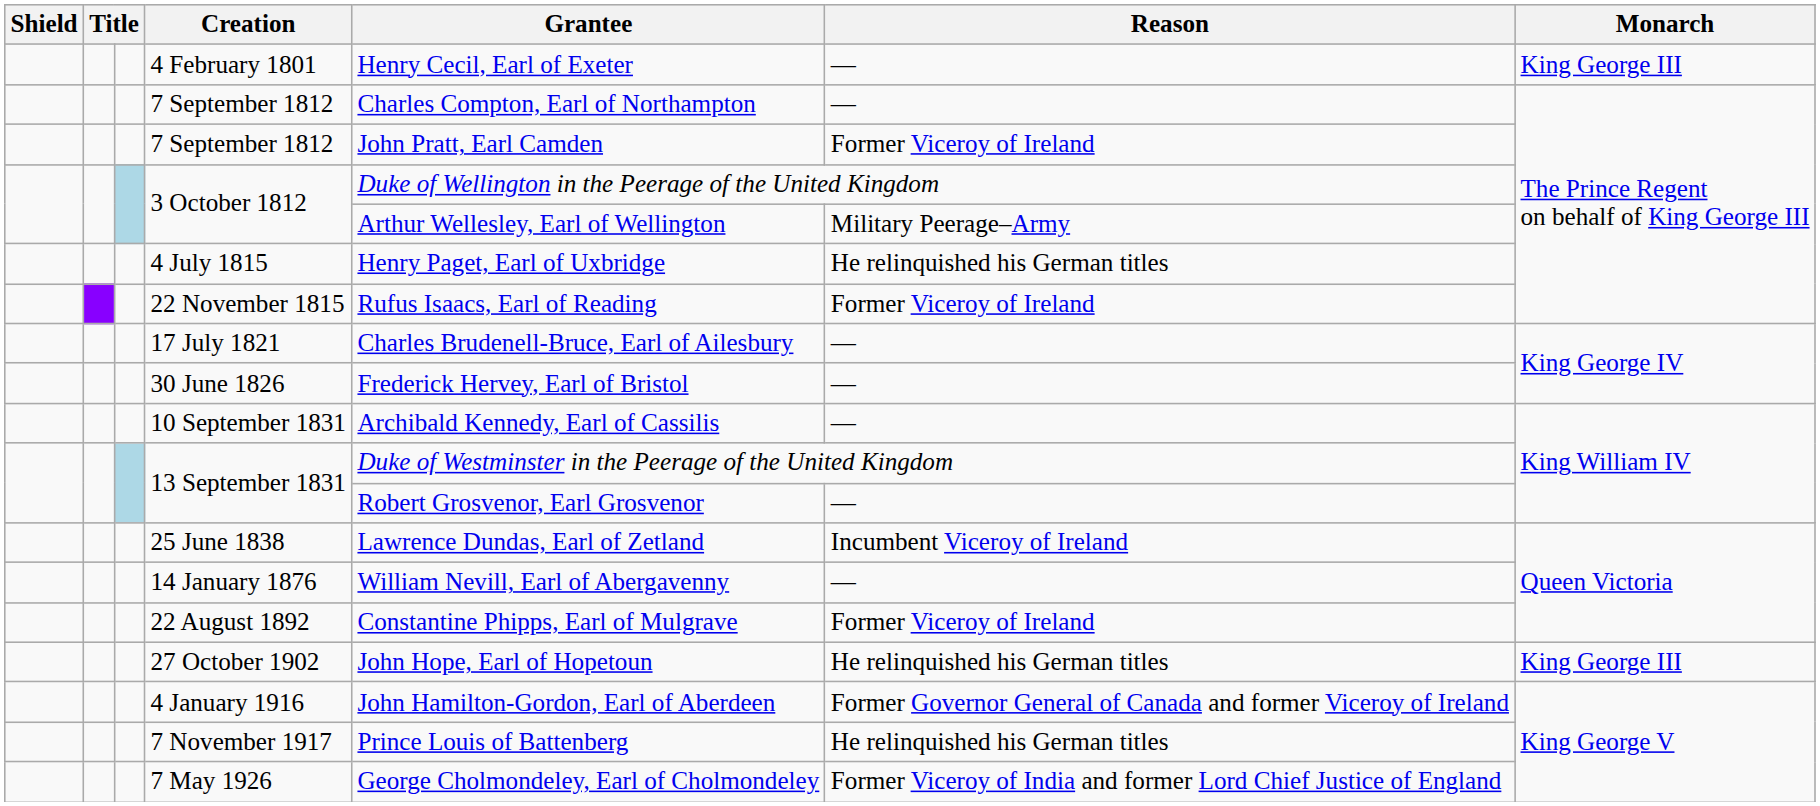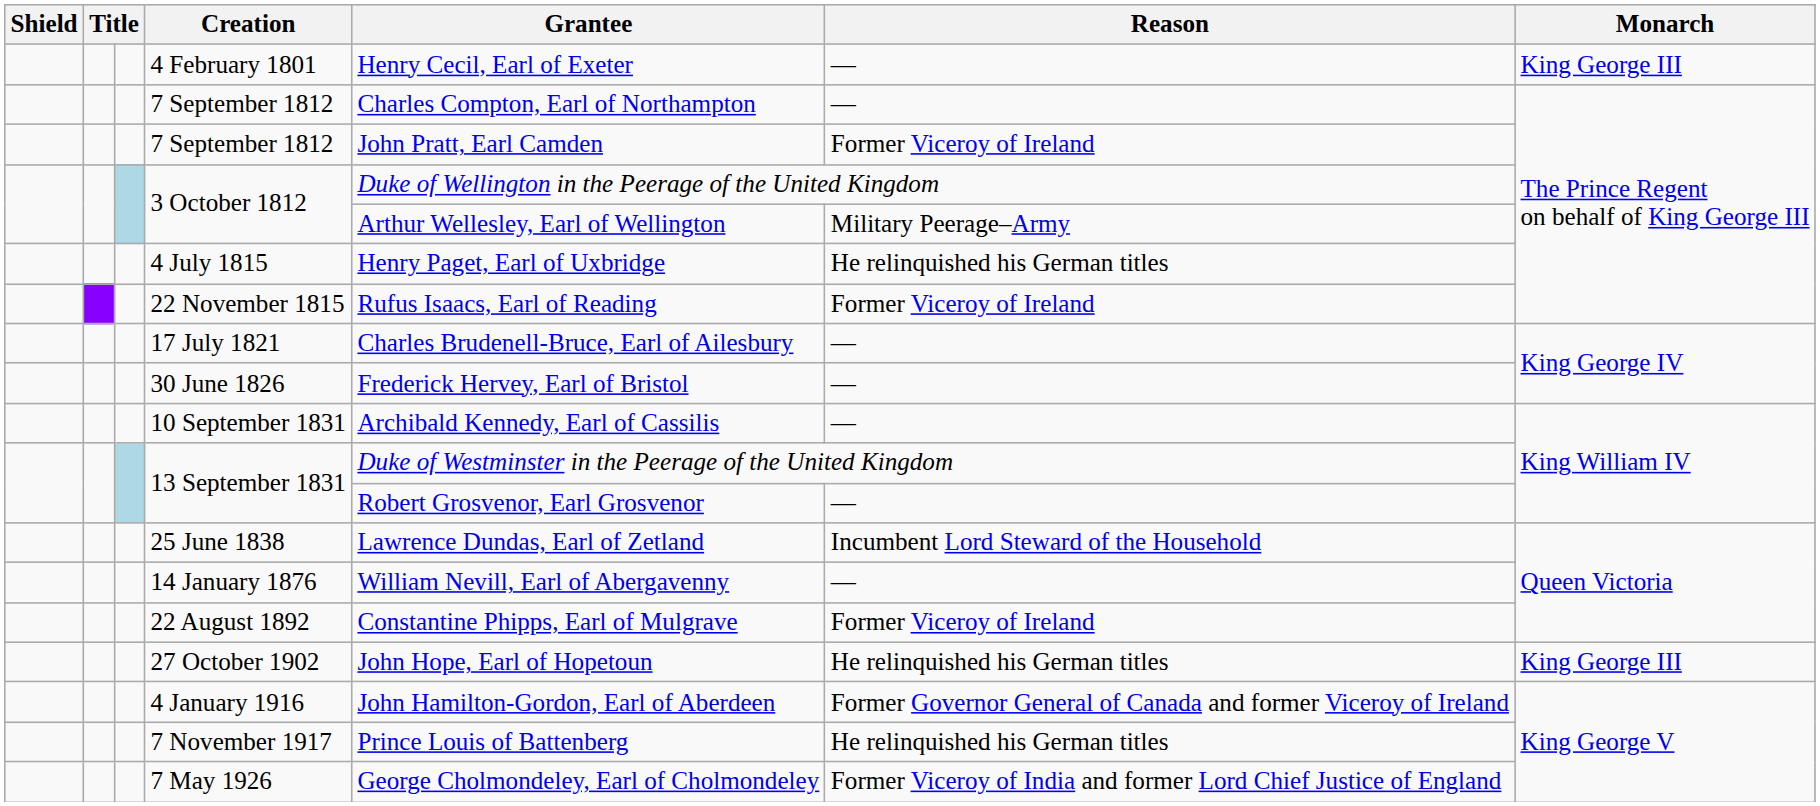25 June 1838 | Reason: Incumbent Viceroy of Ireland -> Incumbent Lord Steward of the Household
